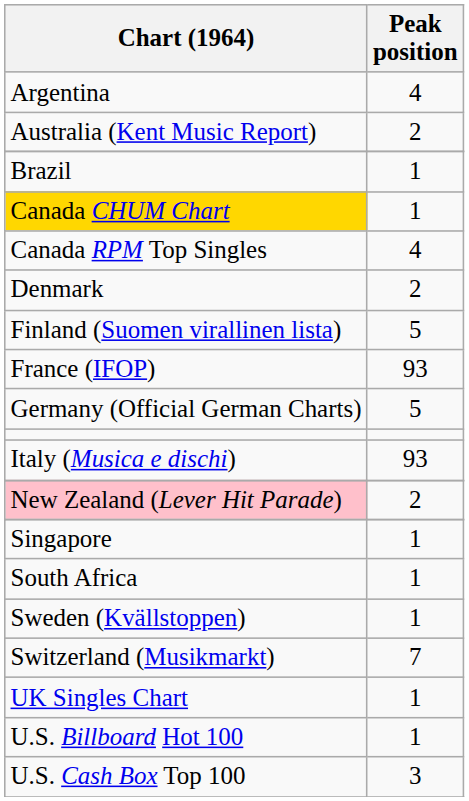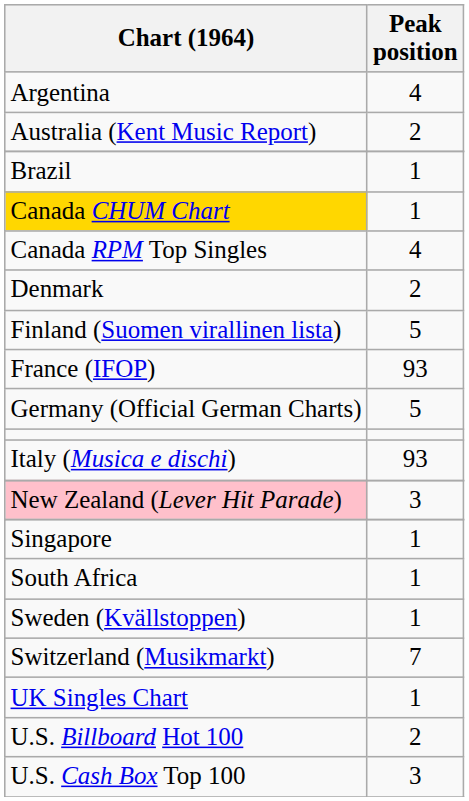row 13 | Peak position: 2 -> 3
row 19 | Peak position: 1 -> 2
